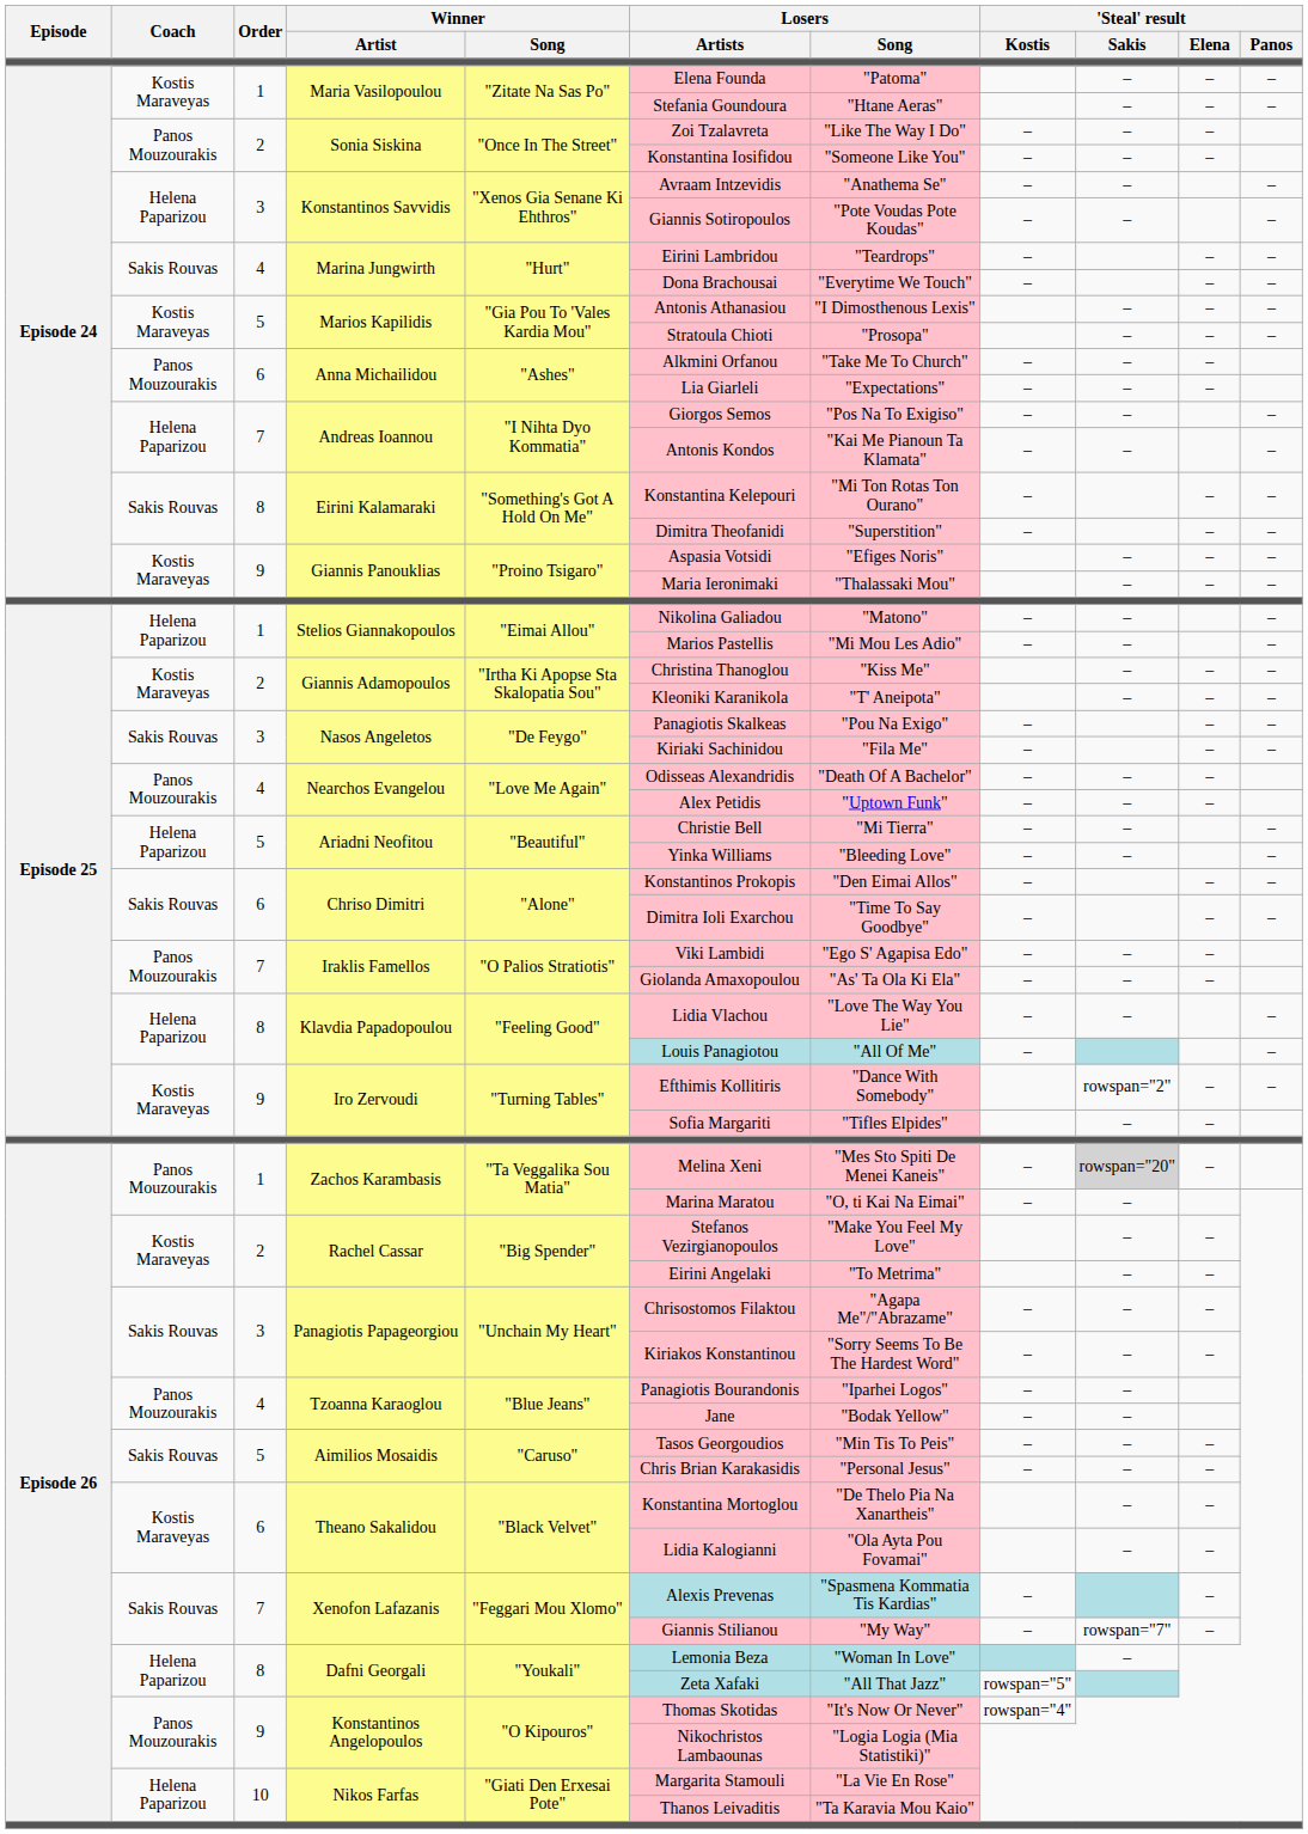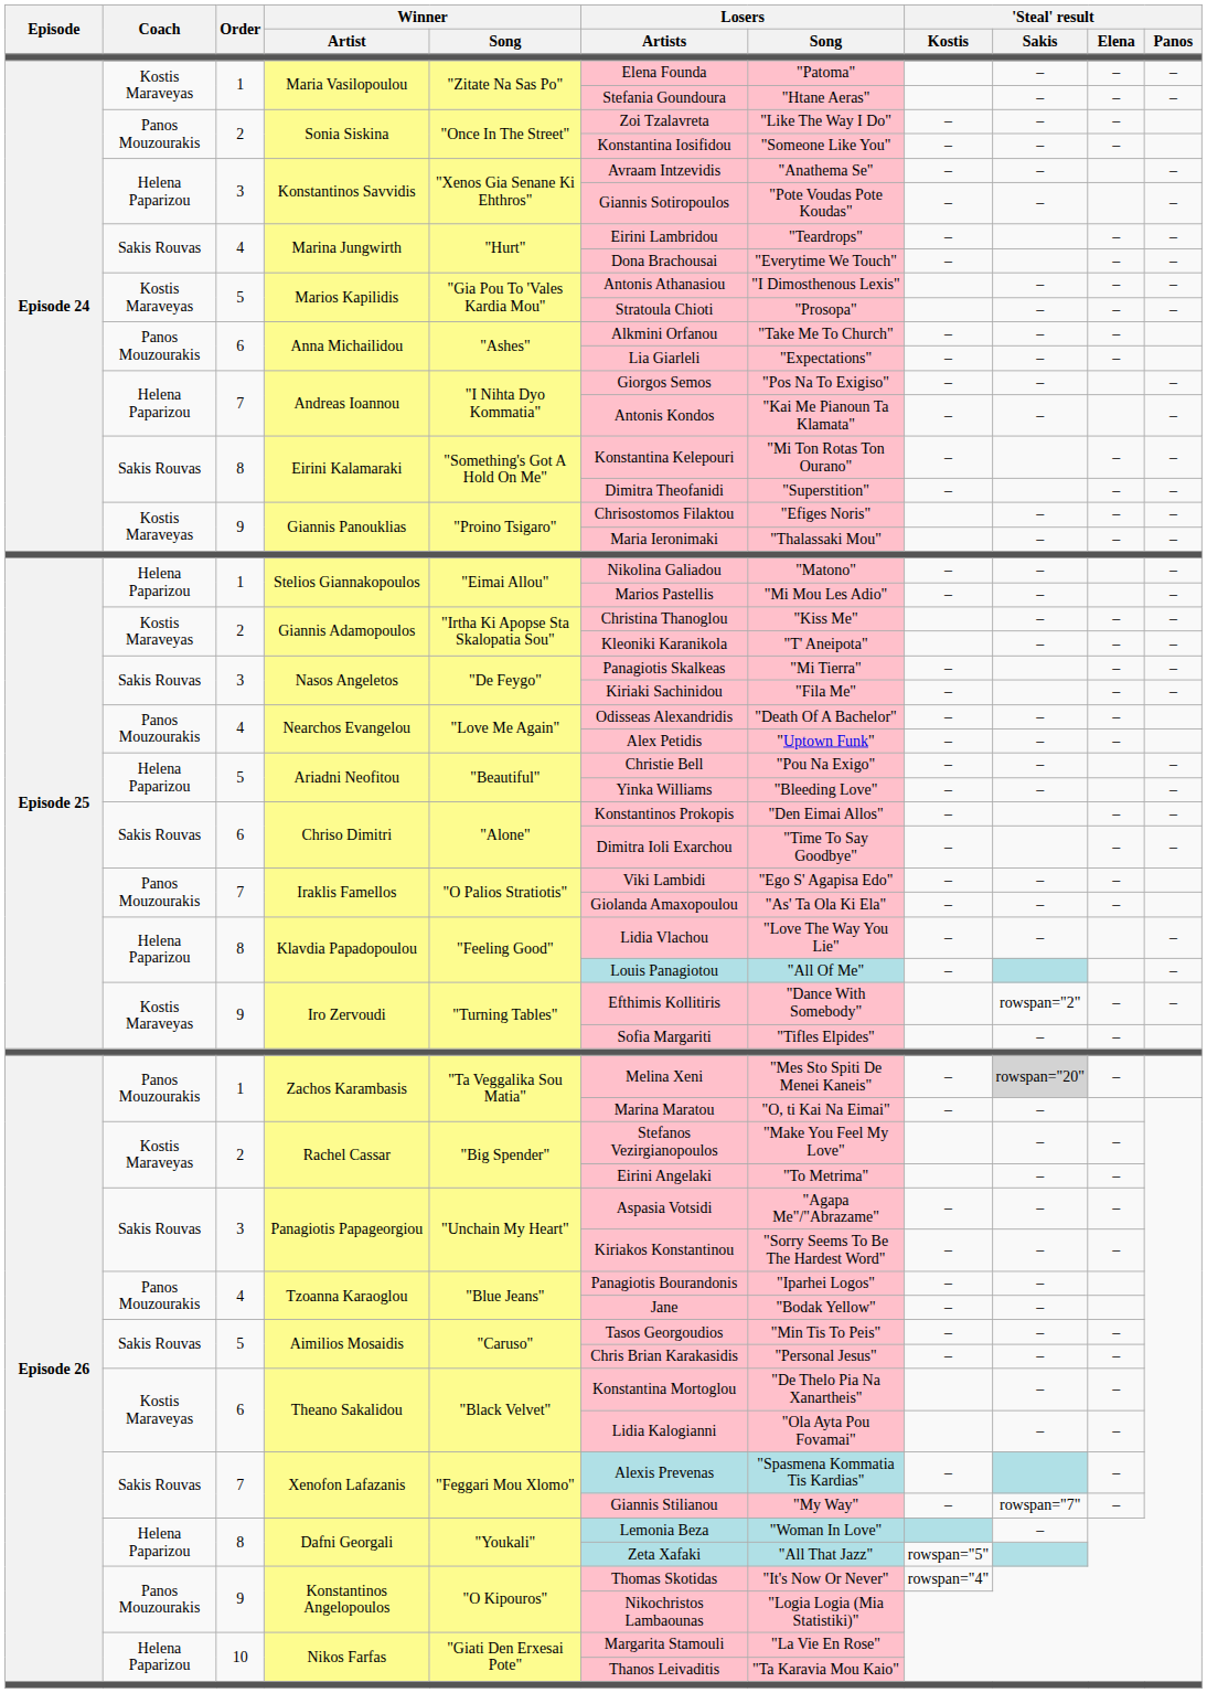row 20 | Losers / Artists: Aspasia Votsidi -> Chrisostomos Filaktou
row 27 | Losers / Song: "Pou Na Exigo" -> "Mi Tierra"
row 31 | Losers / Song: "Mi Tierra" -> "Pou Na Exigo"
row 46 | Losers / Artists: Chrisostomos Filaktou -> Aspasia Votsidi
